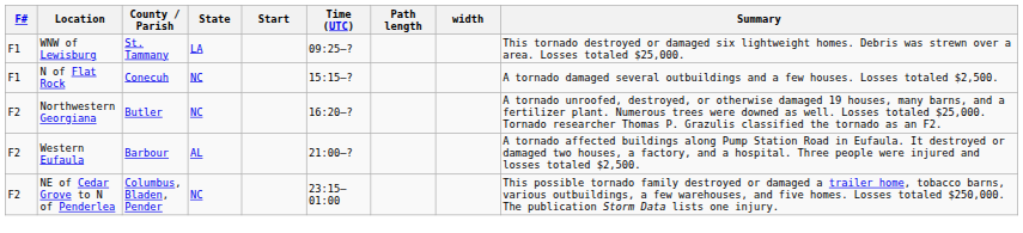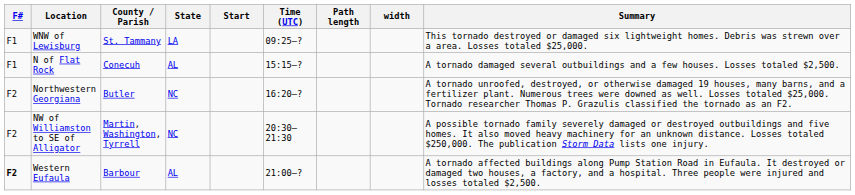N of Flat Rock | State: NC -> AL
+ row: F2 | NW of Williamston to SE of Alligator | Martin, Washington, Tyrrell | NC | 20:30–21:30 | A possible tornado family severely damaged or destroyed outbuildings and five homes. It also moved heavy machinery for an unknown distance. Losses totaled $250,000. The publication Storm Data lists one injury.
Western Eufaula | F#: normal -> bold
- row: F2 | NE of Cedar Grove to N of Penderlea | Columbus, Bladen, Pender | NC | 23:15–01:00 | This possible tornado family destroyed or damaged a trailer home, tobacco barns, various outbuildings, a few warehouses, and five homes. Losses totaled $250,000. The publication Storm Data lists one injury.
